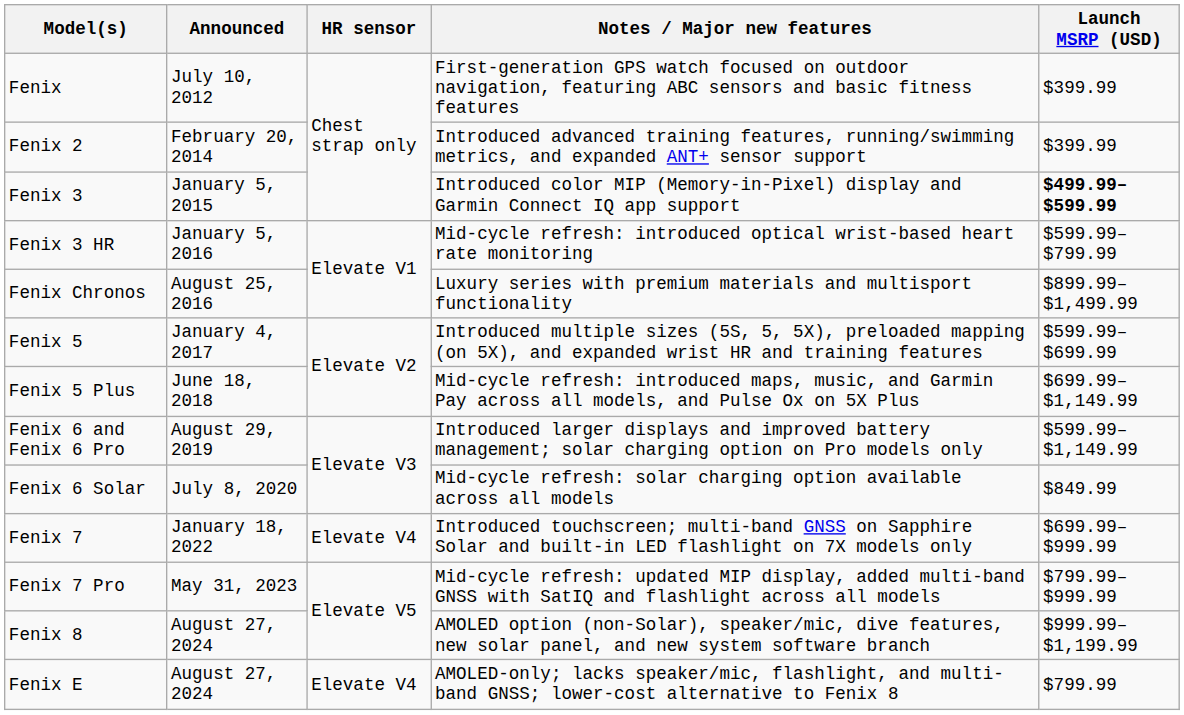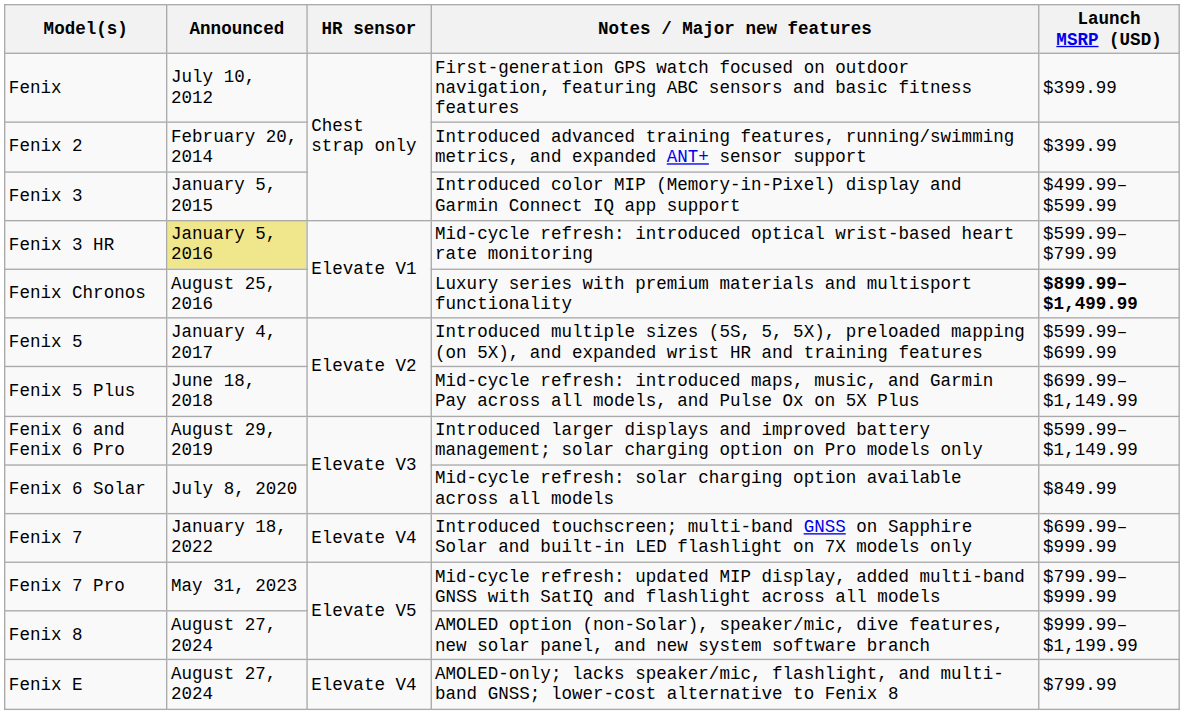Fenix 3 | Launch MSRP (USD): bold -> normal
Fenix 3 HR | Announced: no background -> khaki background
Fenix Chronos | Launch MSRP (USD): normal -> bold
